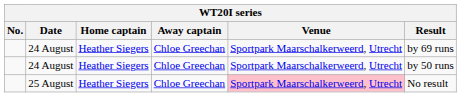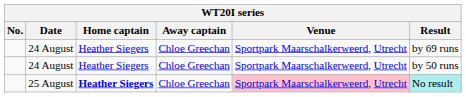25 August | Home captain: normal -> bold
25 August | Result: no background -> paleturquoise background
